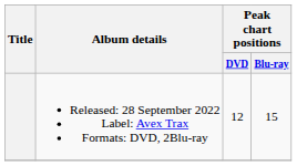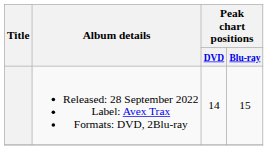row 3 | Peak chart positions / DVD: 12 -> 14
